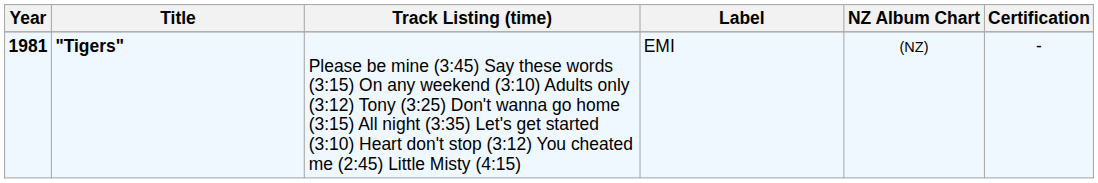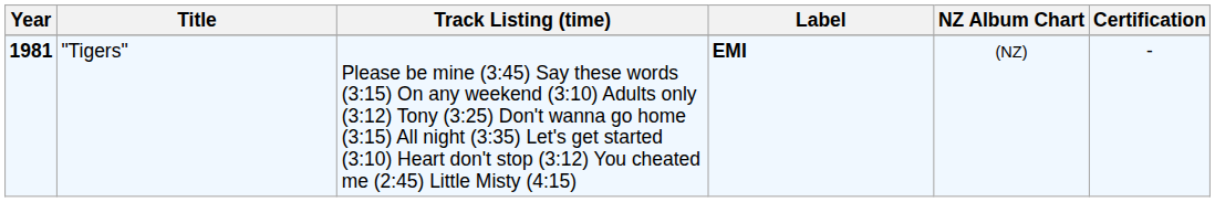row 2 | Title: bold -> normal
row 2 | Label: normal -> bold
